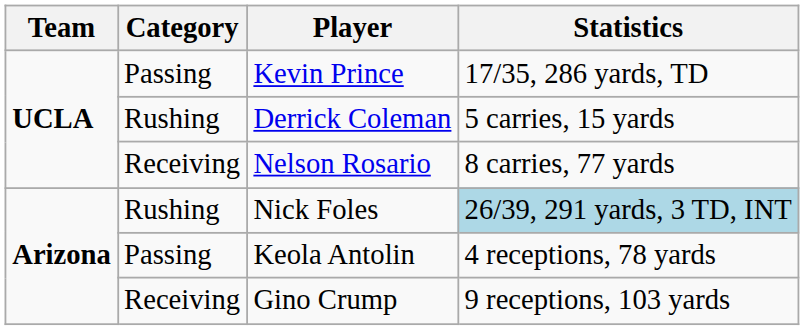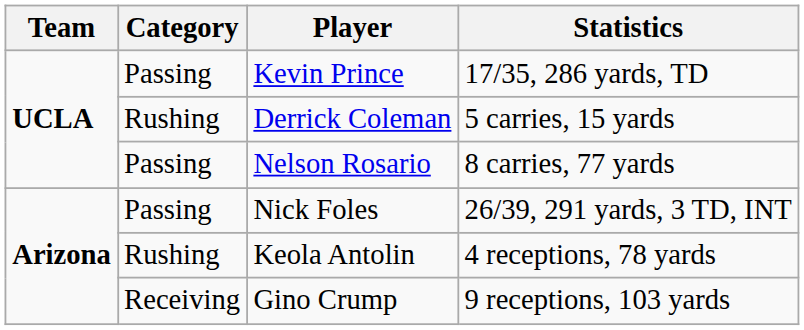Nelson Rosario | Category: Receiving -> Passing
Nick Foles | Category: Rushing -> Passing
Nick Foles | Statistics: lightblue background -> no background
Keola Antolin | Category: Passing -> Rushing
